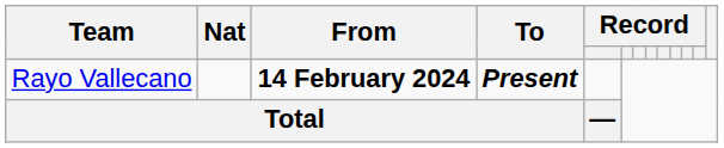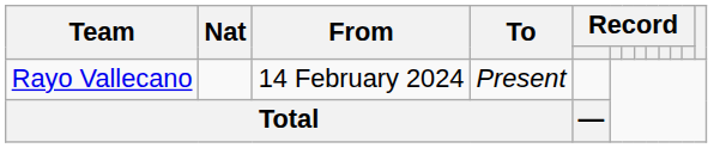Rayo Vallecano | From: bold -> normal
Rayo Vallecano | To: bold -> normal
